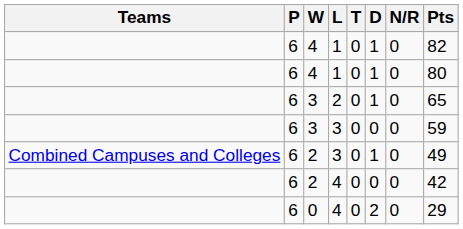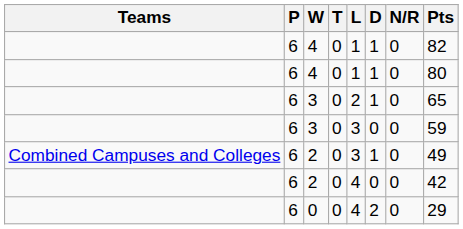columns swapped: L <-> T
